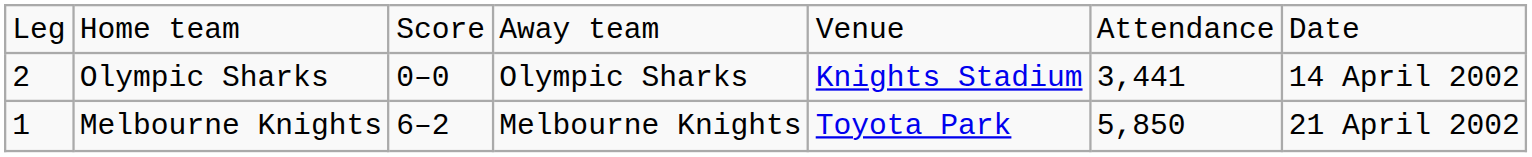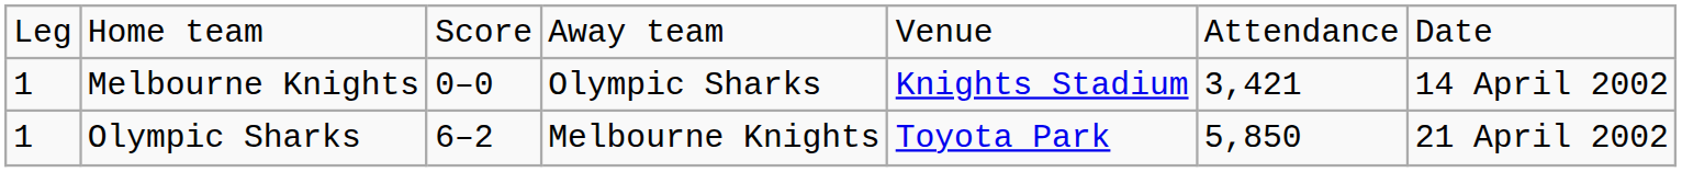row 2 | column 1: 2 -> 1
row 2 | column 2: Olympic Sharks -> Melbourne Knights
row 2 | column 6: 3,441 -> 3,421
row 3 | column 2: Melbourne Knights -> Olympic Sharks
